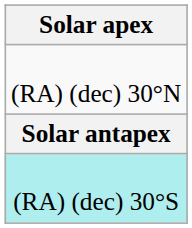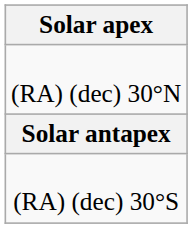row 4 | column 1: paleturquoise background -> no background
